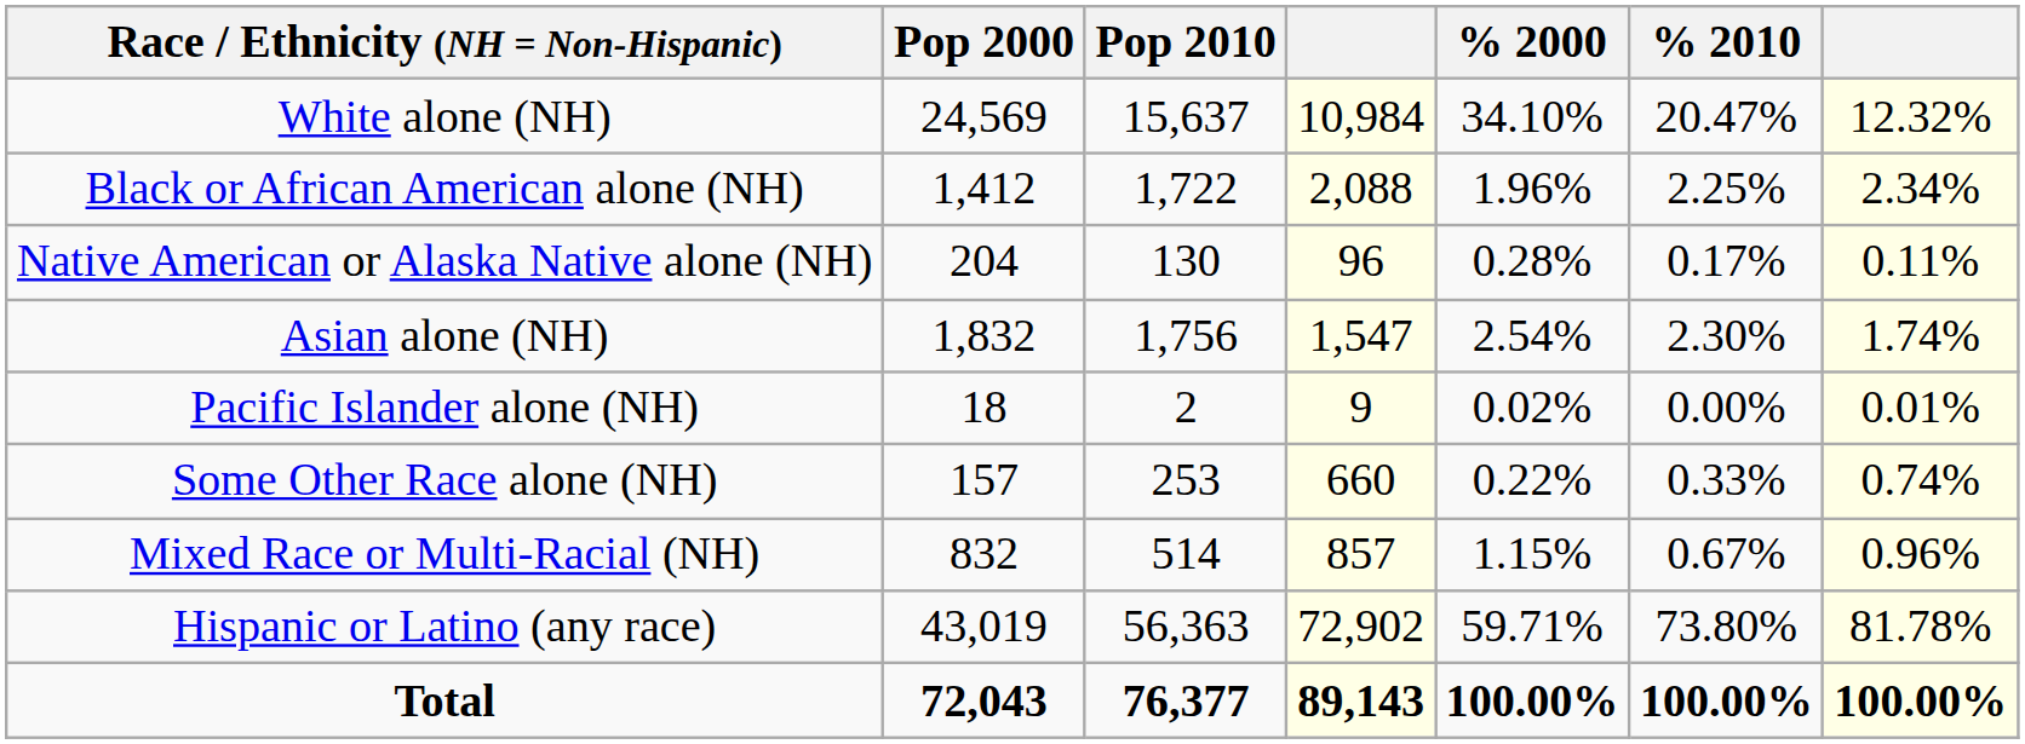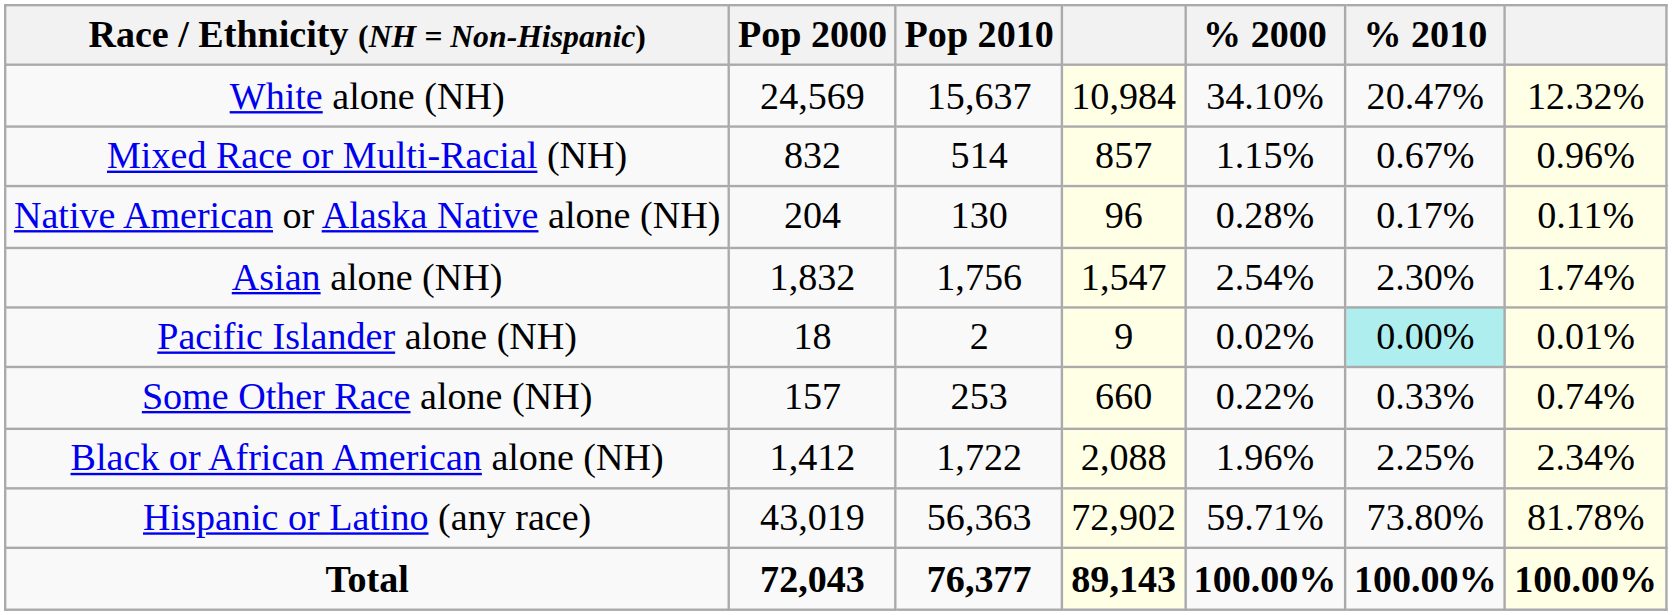rows swapped: Black or African American alone (NH) <-> Mixed Race or Multi-Racial (NH)
Pacific Islander alone (NH) | % 2010: no background -> paleturquoise background
